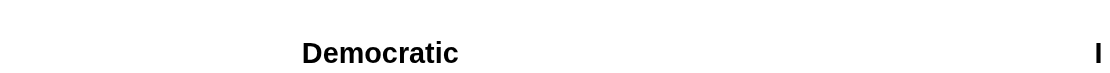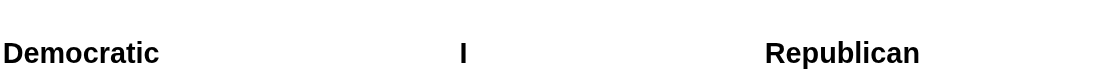+ column: 53 | Republican
